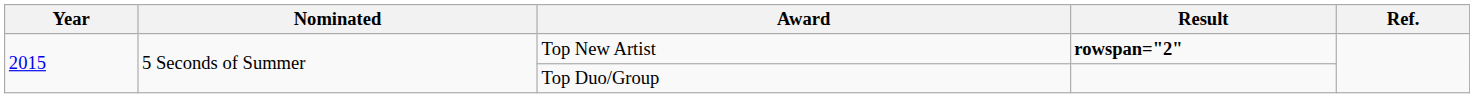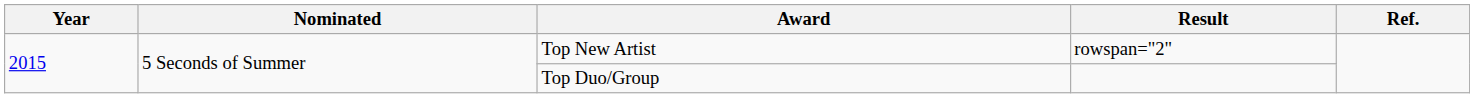Top New Artist | Result: bold -> normal
